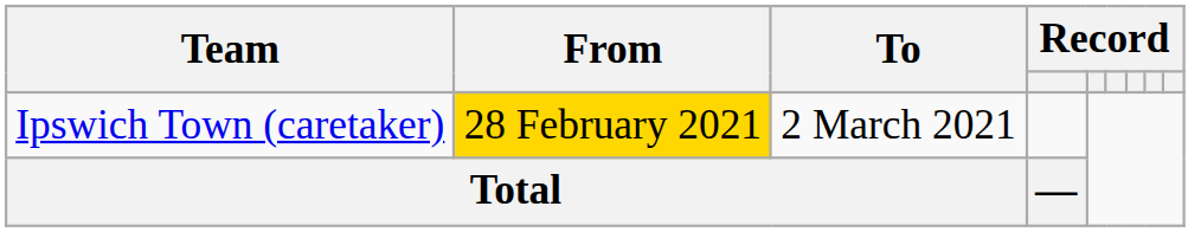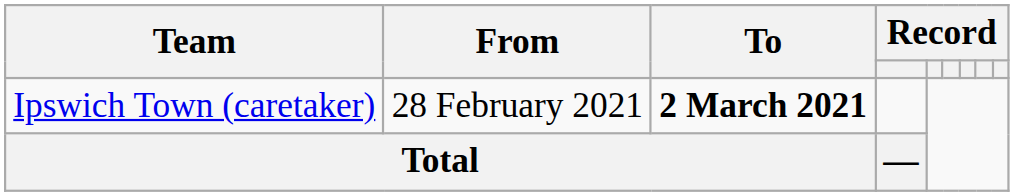Ipswich Town (caretaker) | From: gold background -> no background
Ipswich Town (caretaker) | To: normal -> bold
